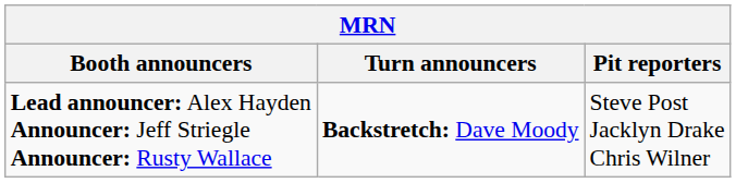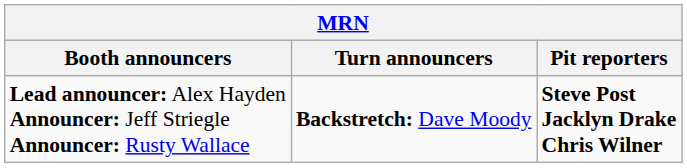row 3 | Pit reporters: normal -> bold
